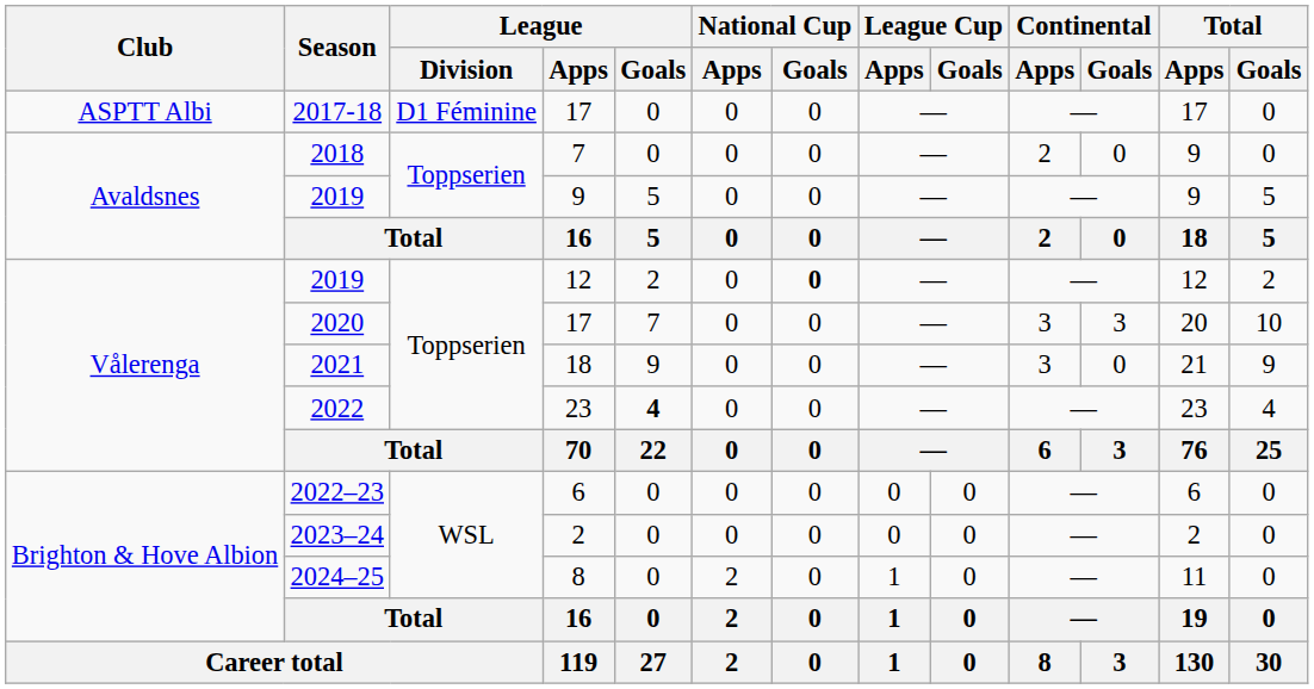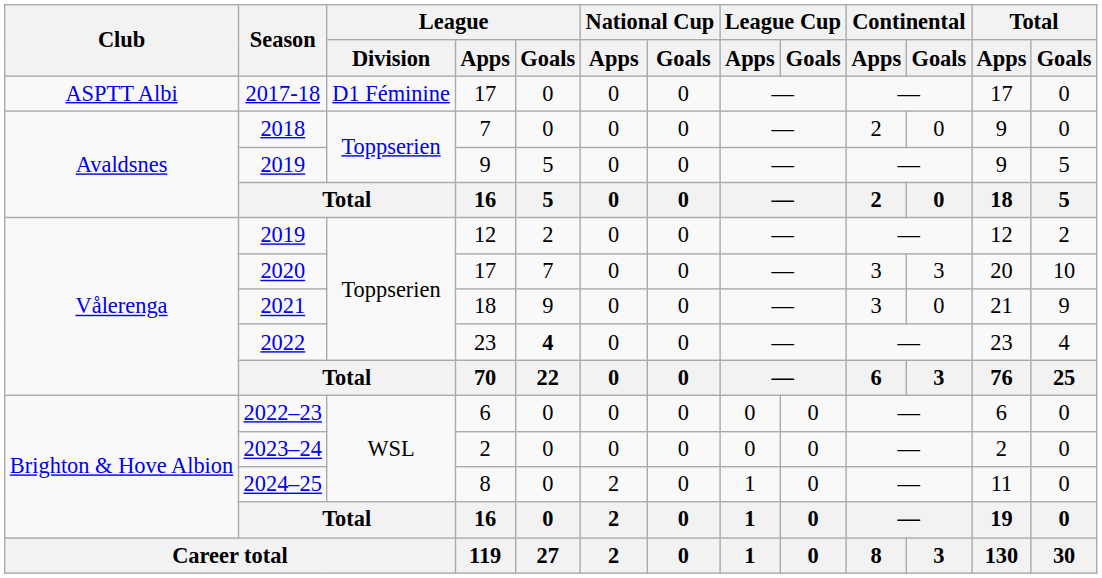2019 / 12 | National Cup / Goals: bold -> normal
